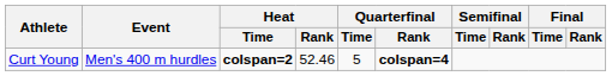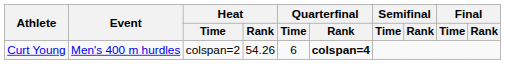Curt Young | Heat / Time: bold -> normal
Curt Young | Heat / Rank: 52.46 -> 54.26
Curt Young | Quarterfinal / Time: 5 -> 6
